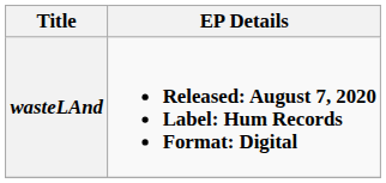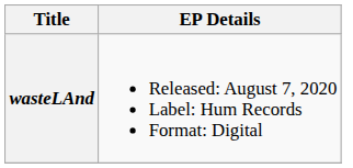wasteLAnd | EP Details: bold -> normal
